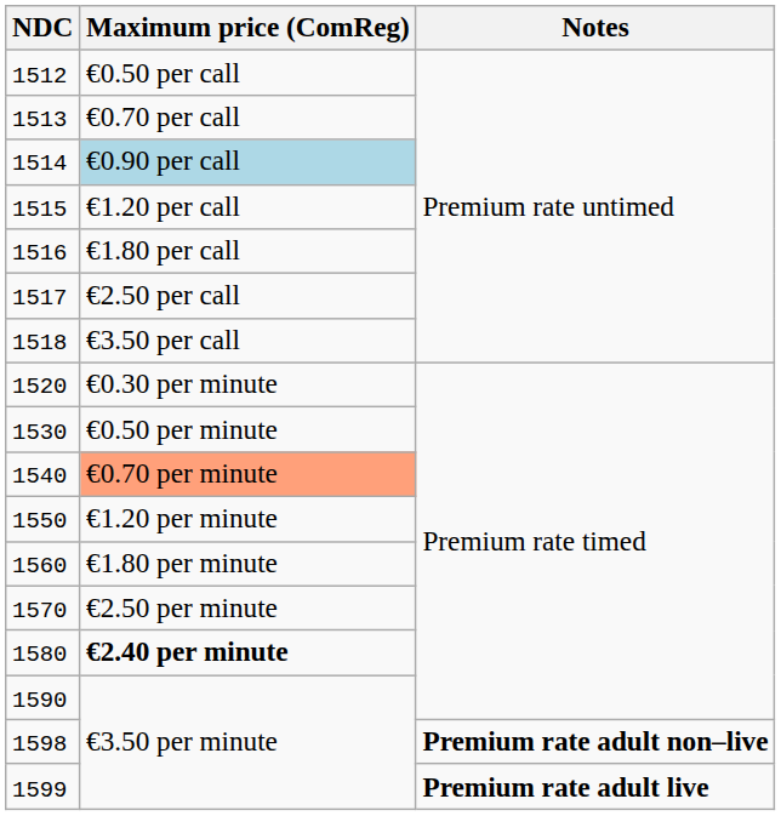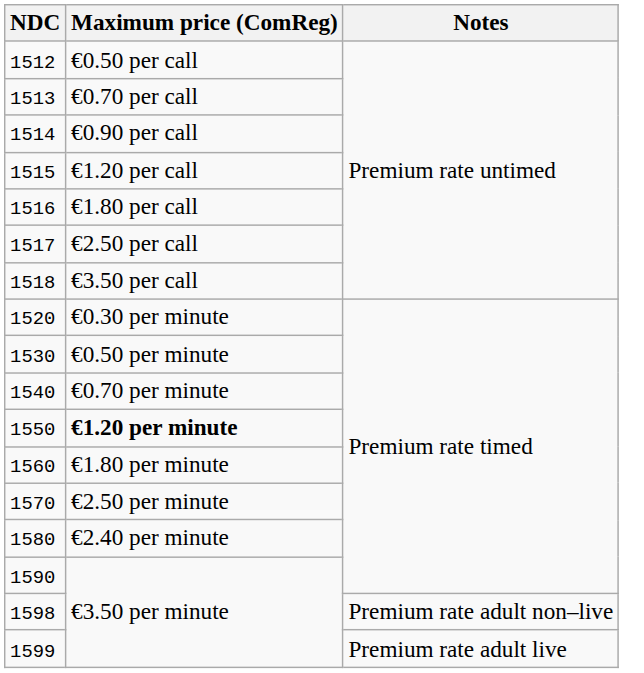1514 | Maximum price (ComReg): lightblue background -> no background
1540 | Maximum price (ComReg): lightsalmon background -> no background
1550 | Maximum price (ComReg): normal -> bold
1580 | Maximum price (ComReg): bold -> normal
1598 | Notes: bold -> normal
1599 | Notes: bold -> normal
